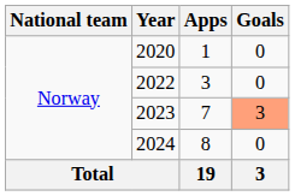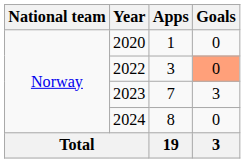2022 | Goals: no background -> lightsalmon background
2023 | Goals: lightsalmon background -> no background
